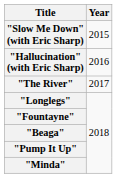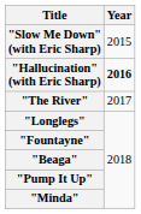"Hallucination" (with Eric Sharp) | Year: normal -> bold
